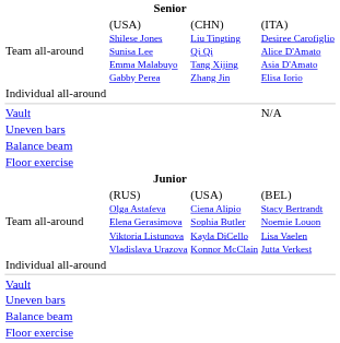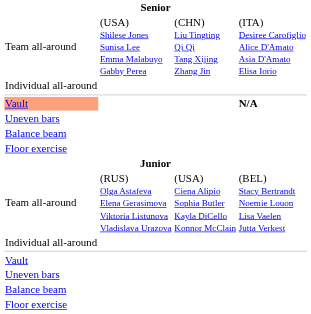Vault / N/A | column 1: no background -> lightsalmon background
Vault / N/A | column 4: normal -> bold
